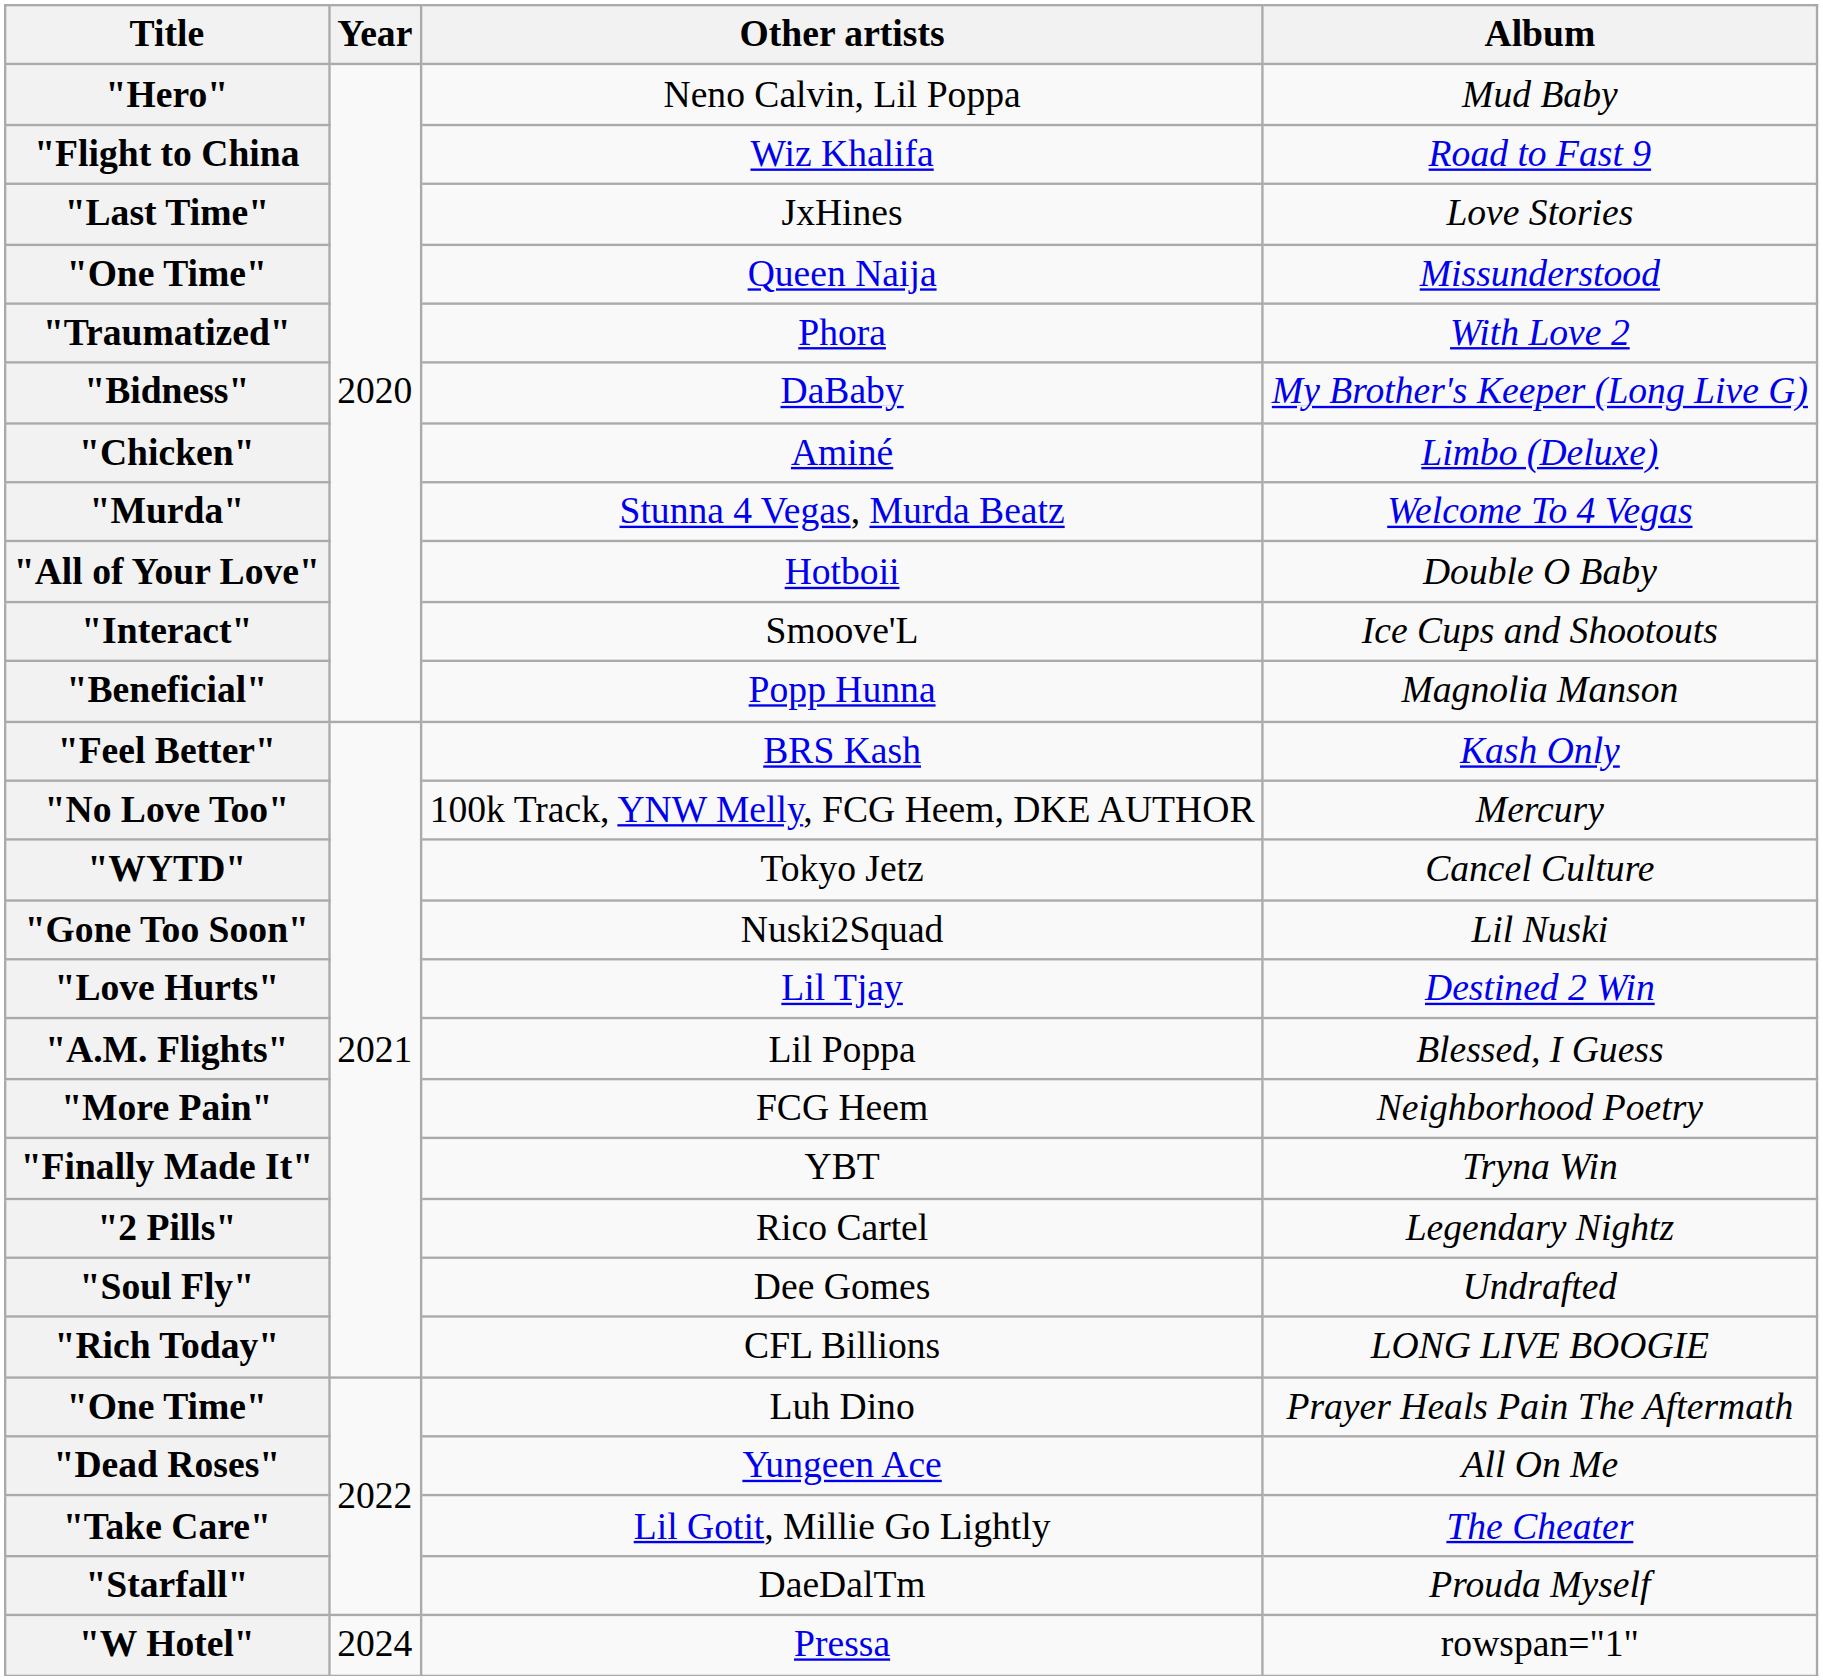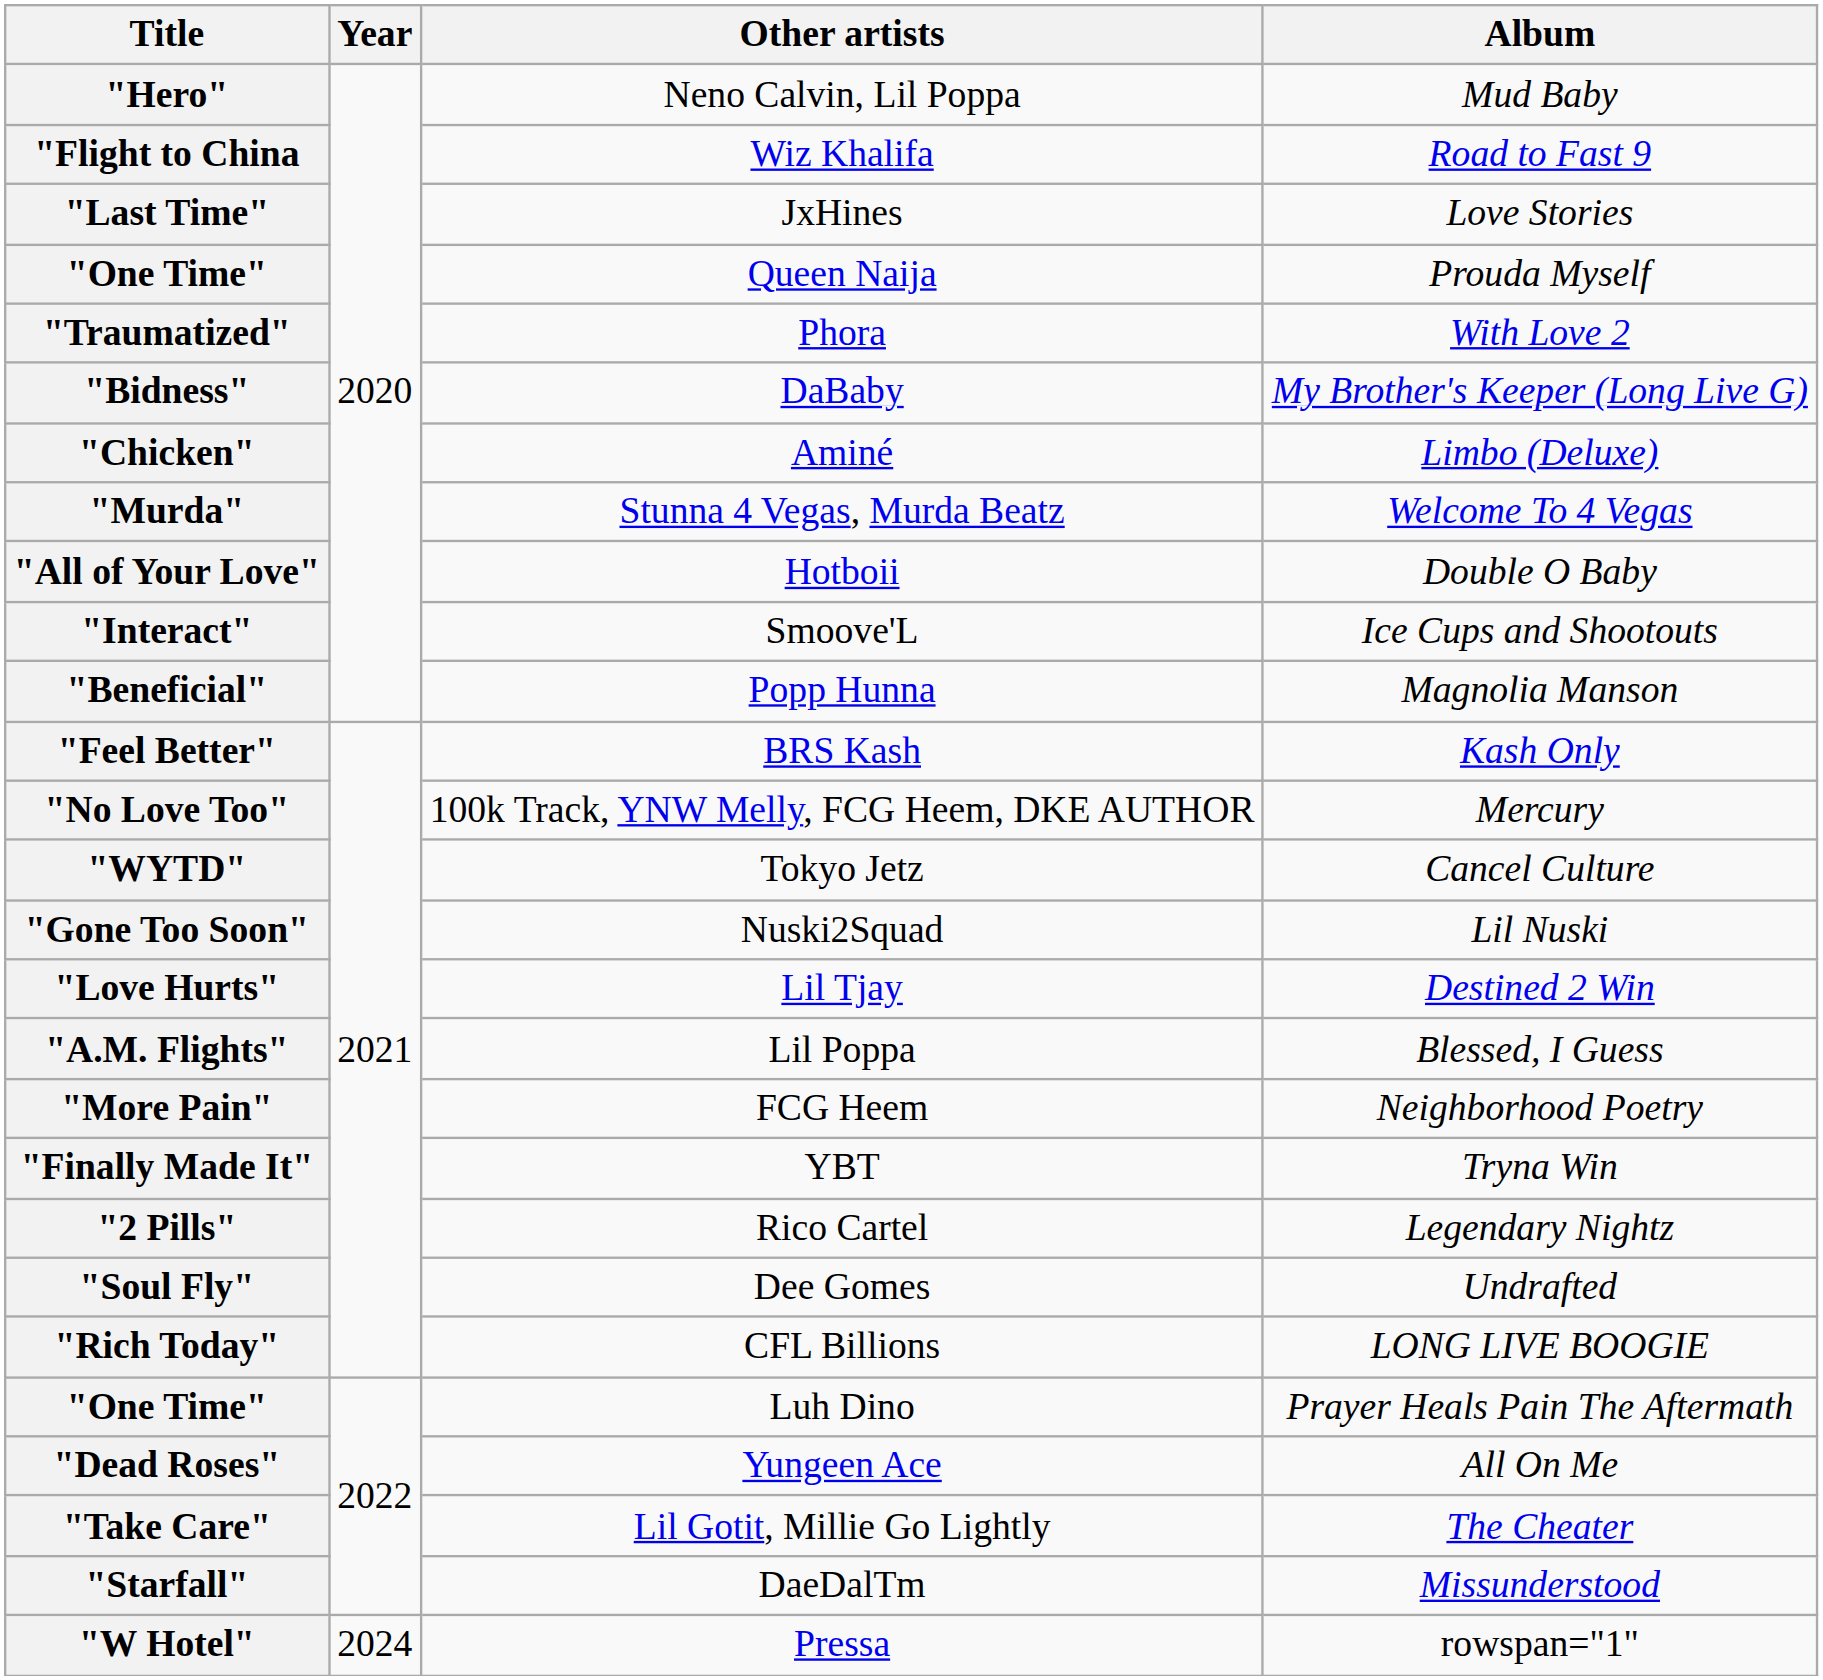"One Time" / Queen Naija | Album: Missunderstood -> Prouda Myself
"Starfall" | Album: Prouda Myself -> Missunderstood
